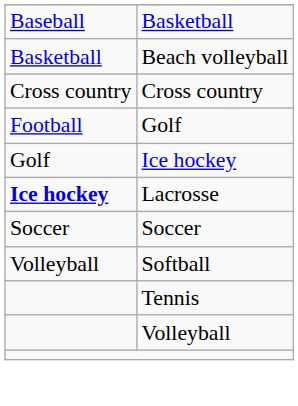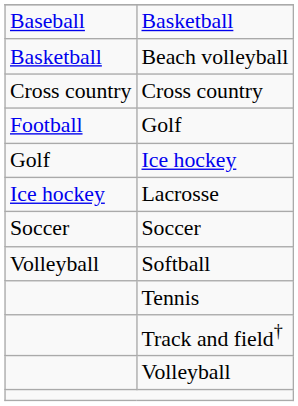Lacrosse | column 1: bold -> normal
+ row: Track and field†
